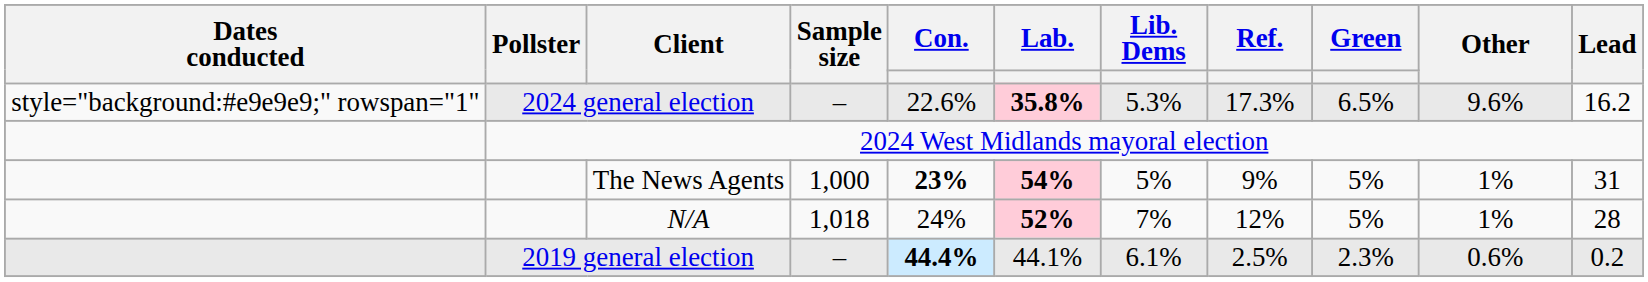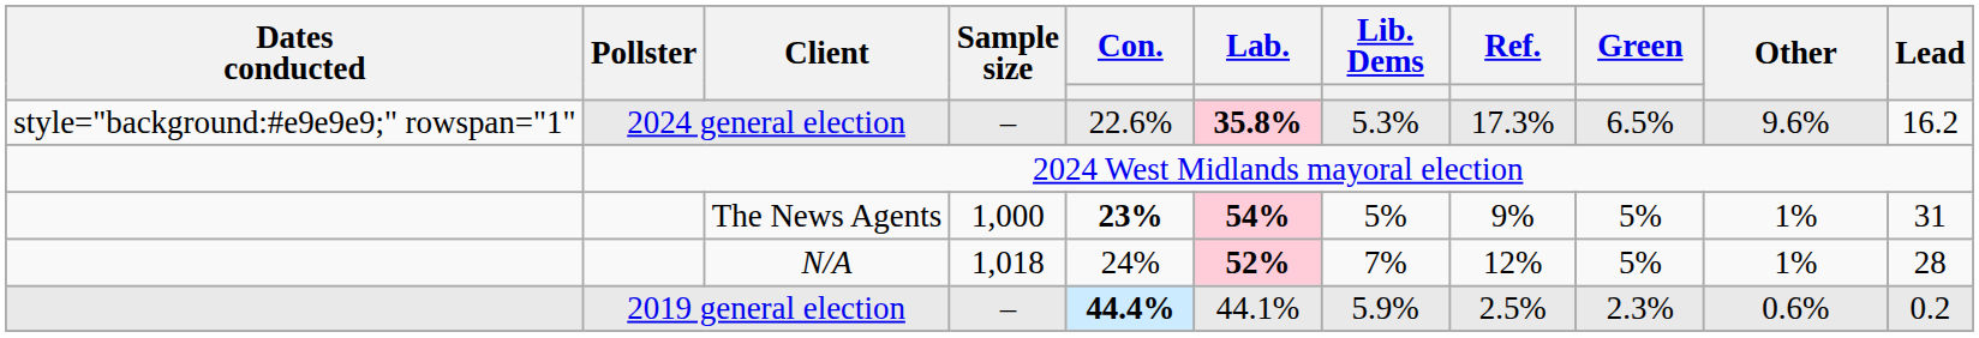2019 general election | Lib. Dems: 6.1% -> 5.9%
